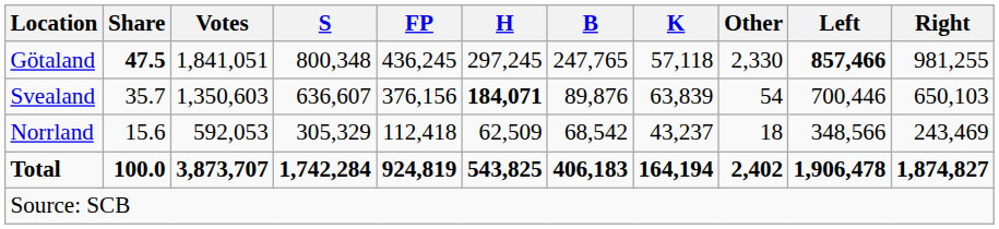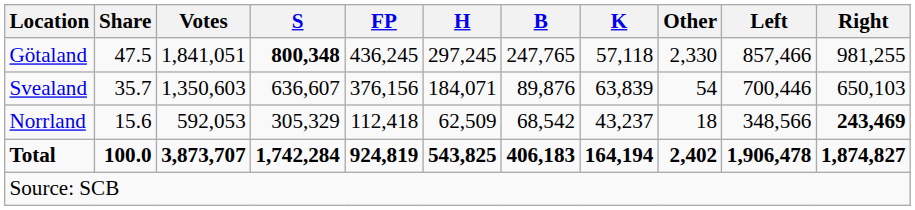Götaland | Share: bold -> normal
Götaland | S: normal -> bold
Götaland | Left: bold -> normal
Svealand | H: bold -> normal
Norrland | Right: normal -> bold
